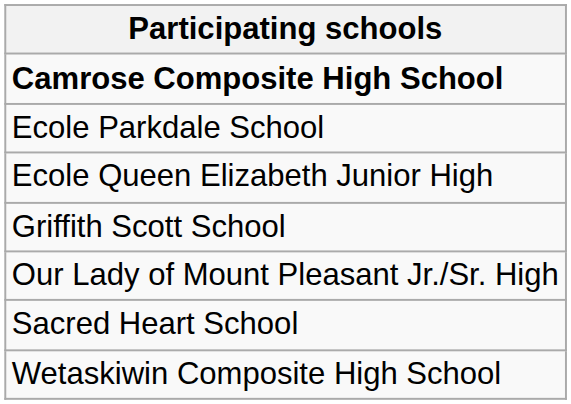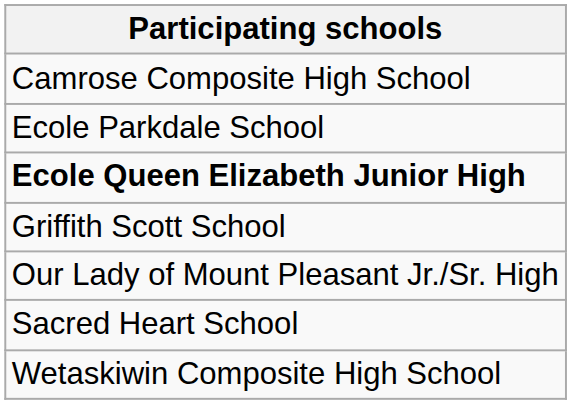row 2 | column 1: bold -> normal
row 4 | column 1: normal -> bold
